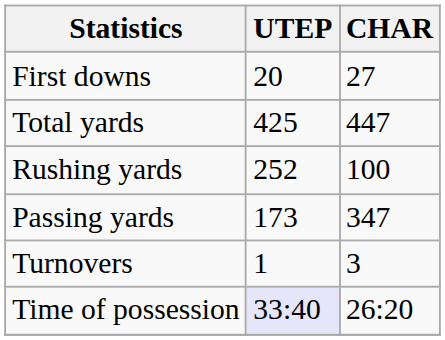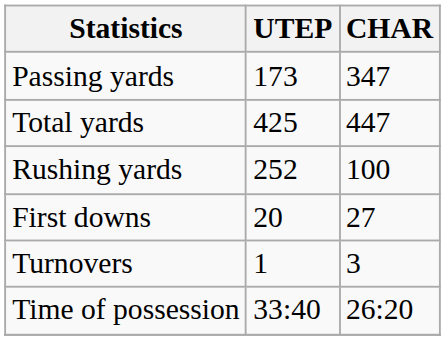rows swapped: First downs <-> Passing yards
Time of possession | UTEP: lavender background -> no background
